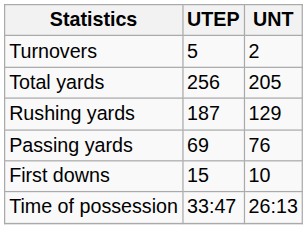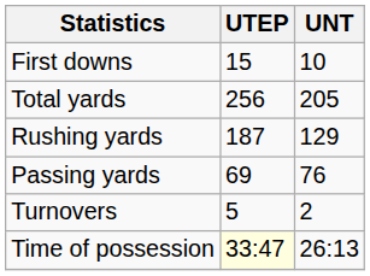rows swapped: First downs <-> Turnovers
Time of possession | UTEP: no background -> lightyellow background
